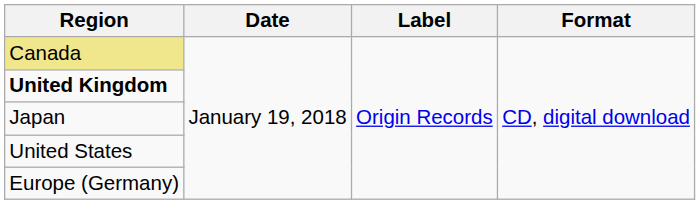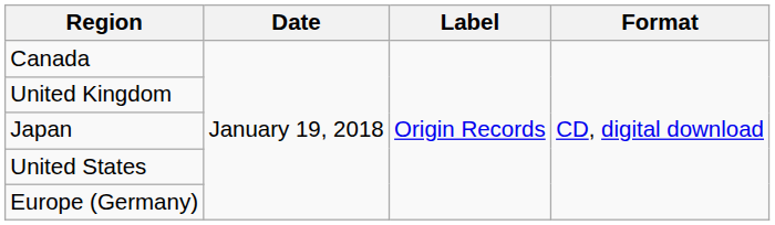Canada | Region: khaki background -> no background
United Kingdom | Region: bold -> normal
